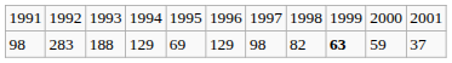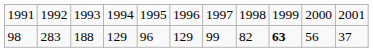row 2 | column 5: 69 -> 96
row 2 | column 7: 98 -> 99
row 2 | column 10: 59 -> 56
